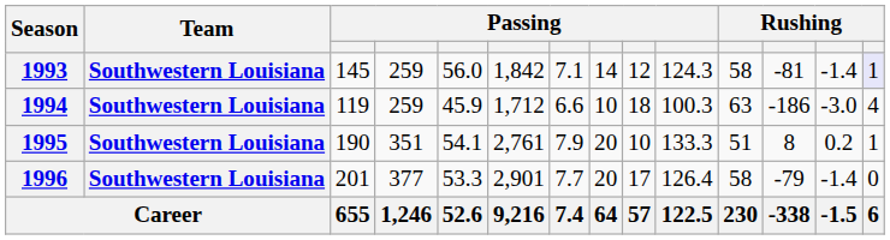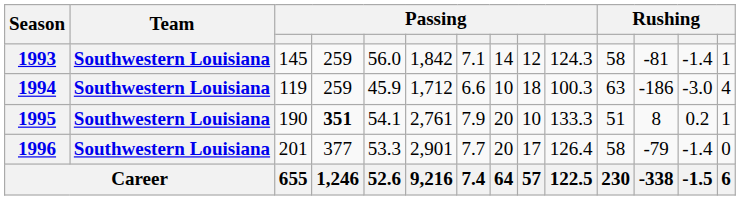1993 | column 14: lavender background -> no background
1995 | column 4: normal -> bold
